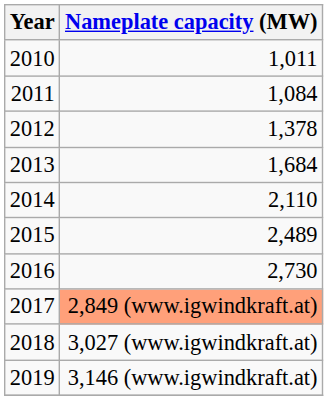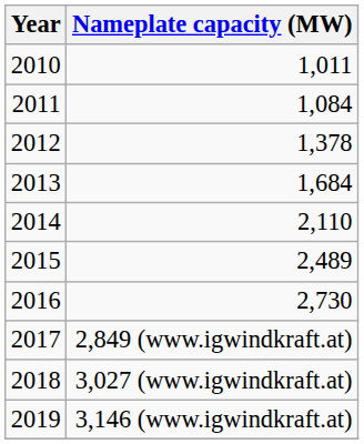2017 | Nameplate capacity (MW): lightsalmon background -> no background
